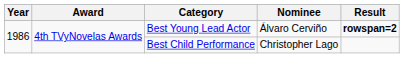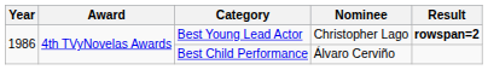Best Young Lead Actor | Nominee: Álvaro Cerviño -> Christopher Lago
Best Child Performance | Nominee: Christopher Lago -> Álvaro Cerviño
